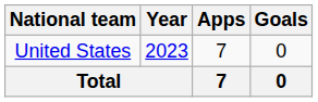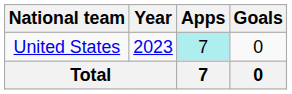United States | Apps: no background -> paleturquoise background
